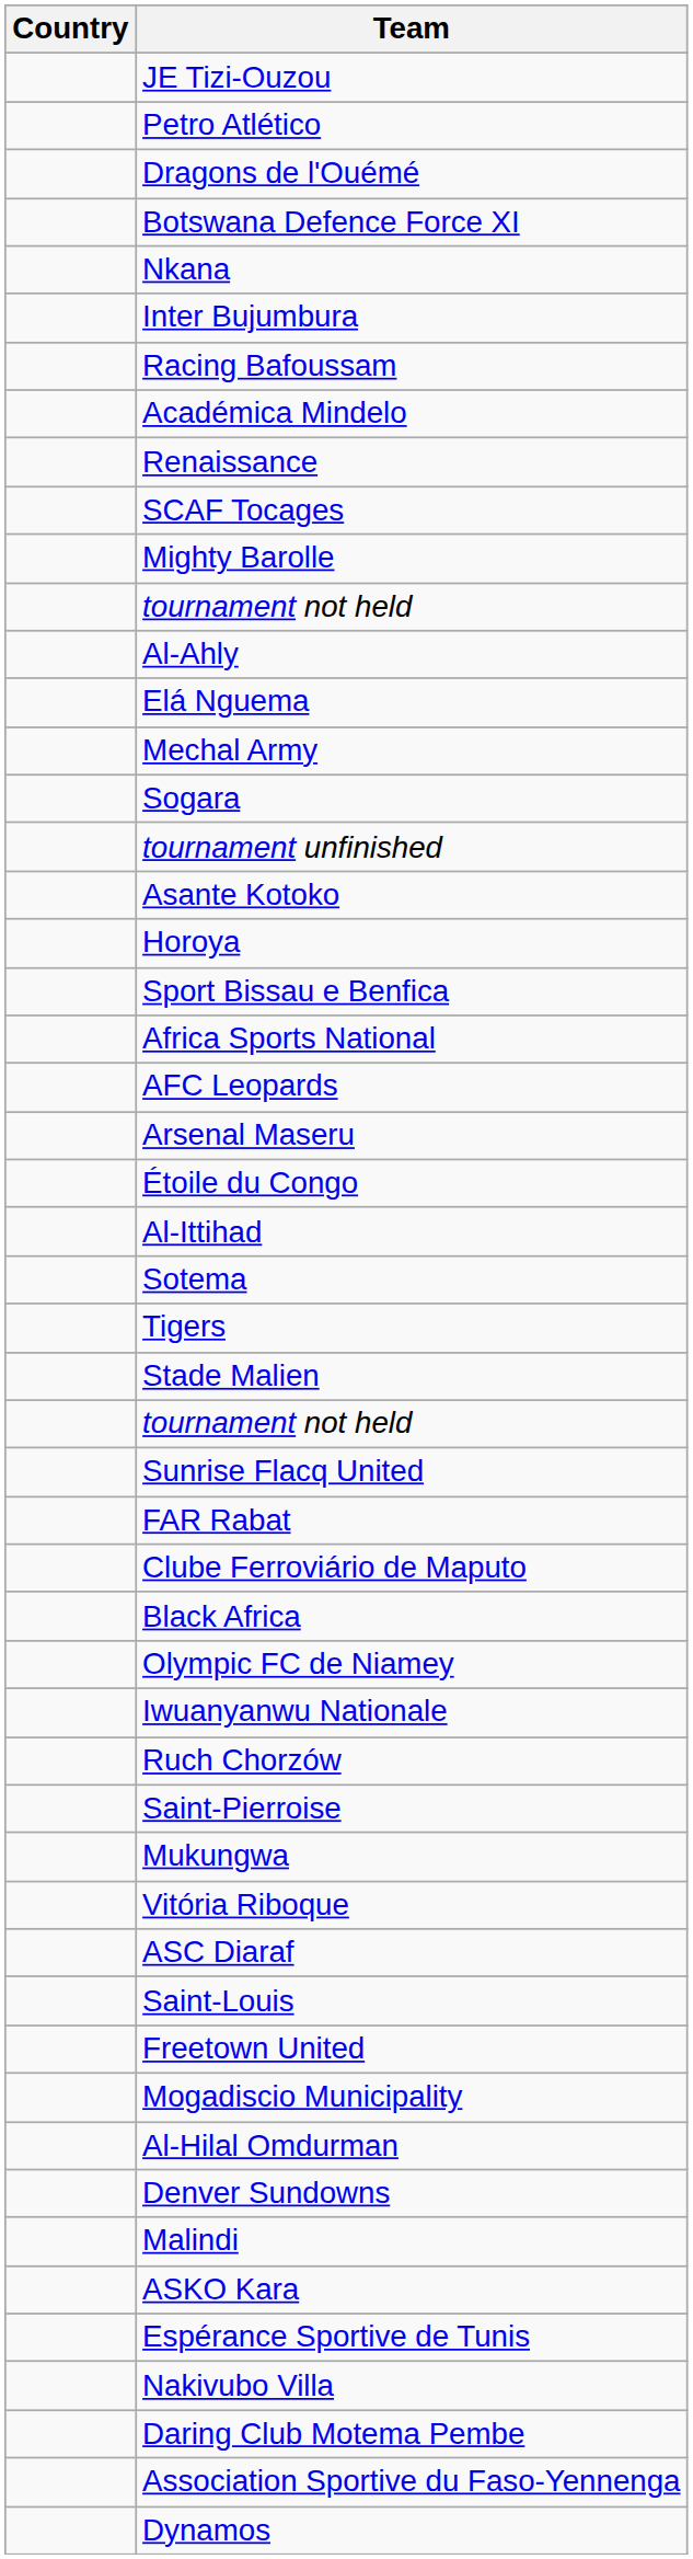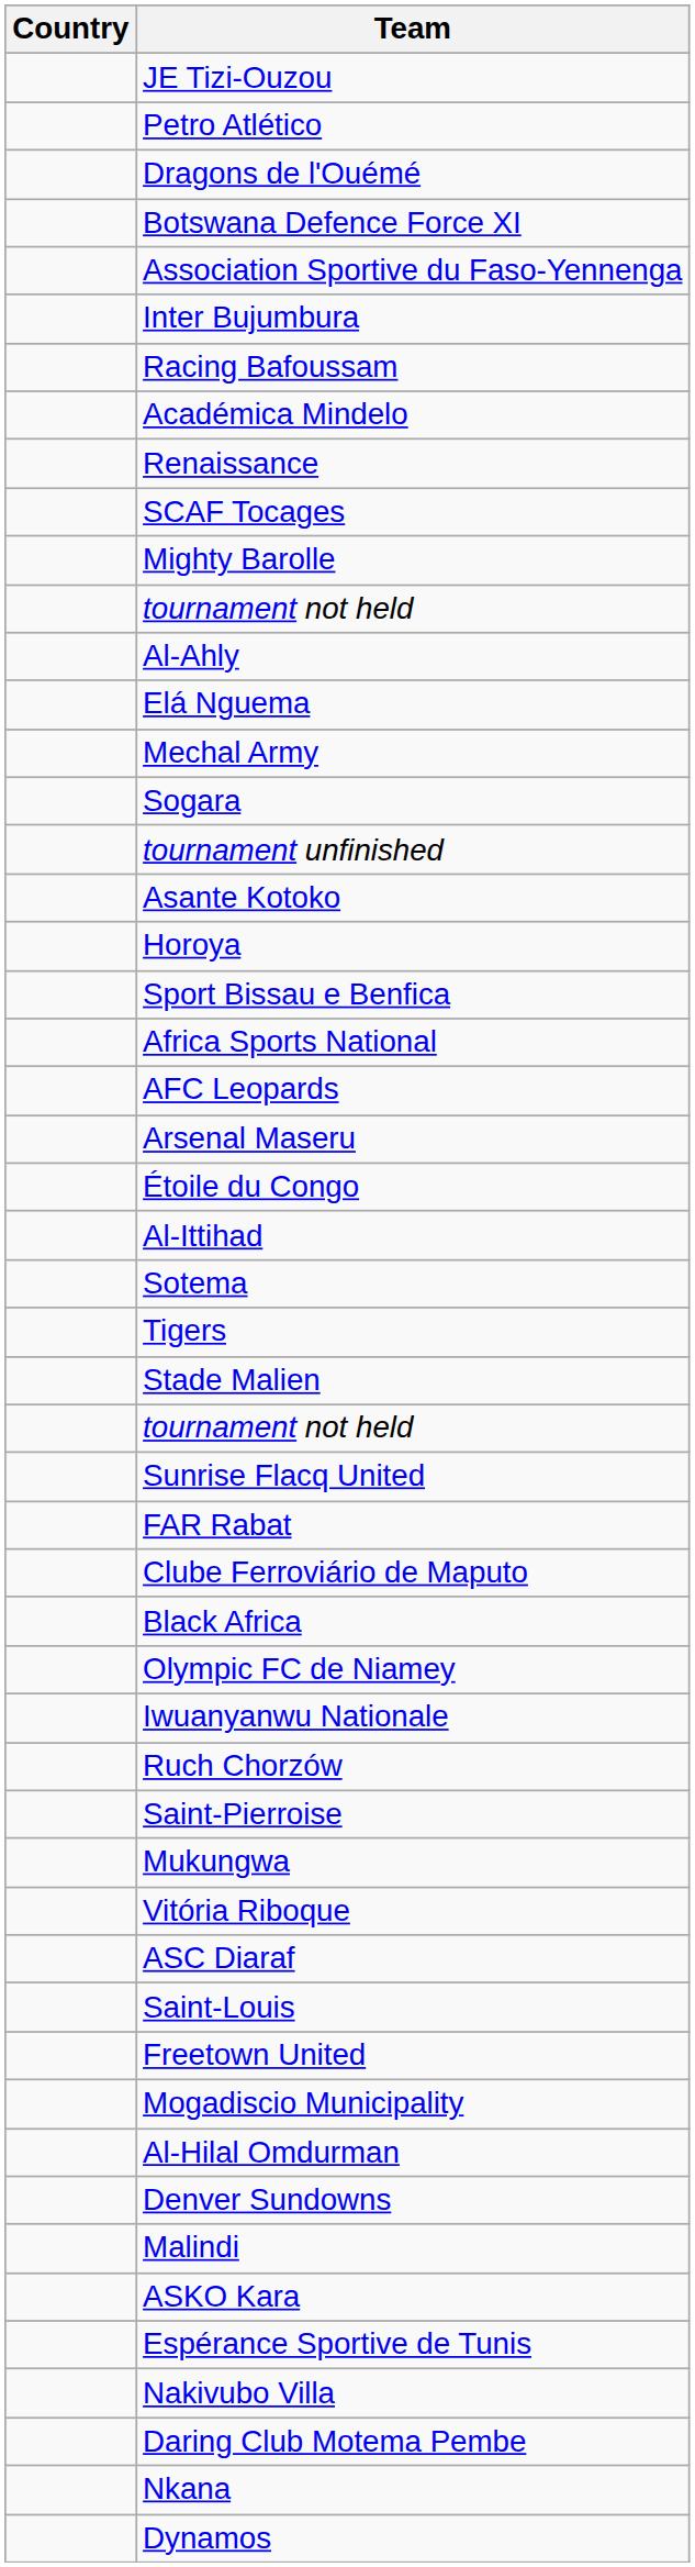row 6 | Team: Nkana -> Association Sportive du Faso-Yennenga
row 52 | Team: Association Sportive du Faso-Yennenga -> Nkana
